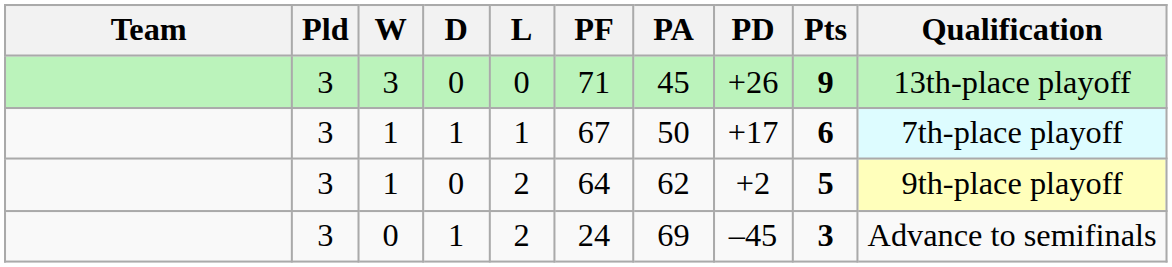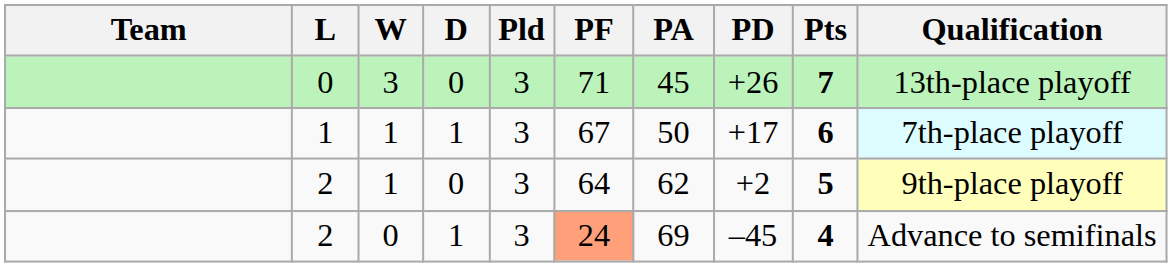columns swapped: Pld <-> L
row 2 | Pts: 9 -> 7
row 5 | PF: no background -> lightsalmon background
row 5 | Pts: 3 -> 4
